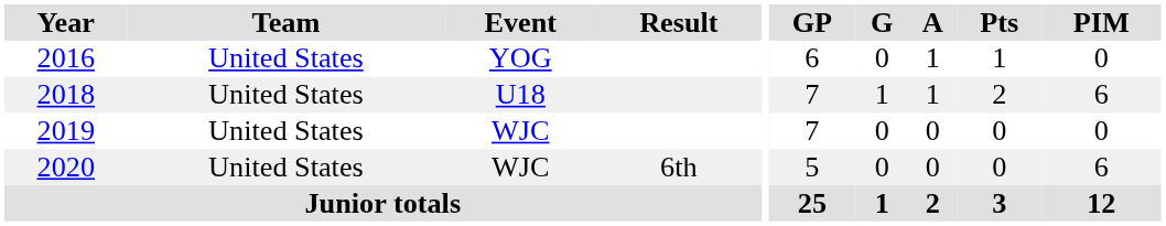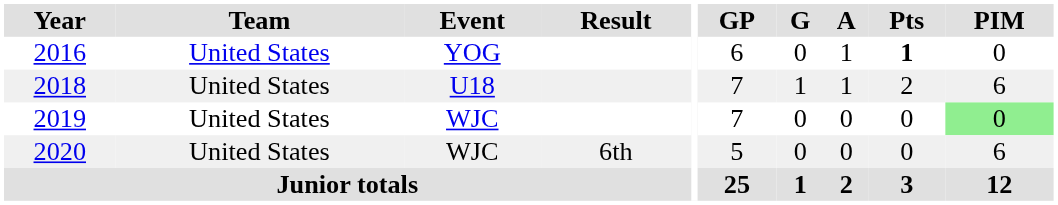2016 | Pts: normal -> bold
2019 | PIM: no background -> lightgreen background
